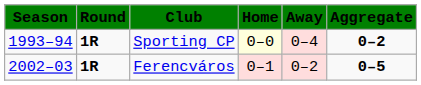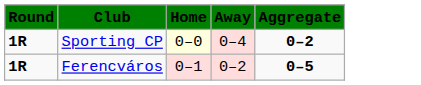- column: Season | 1993–94 | 2002–03
